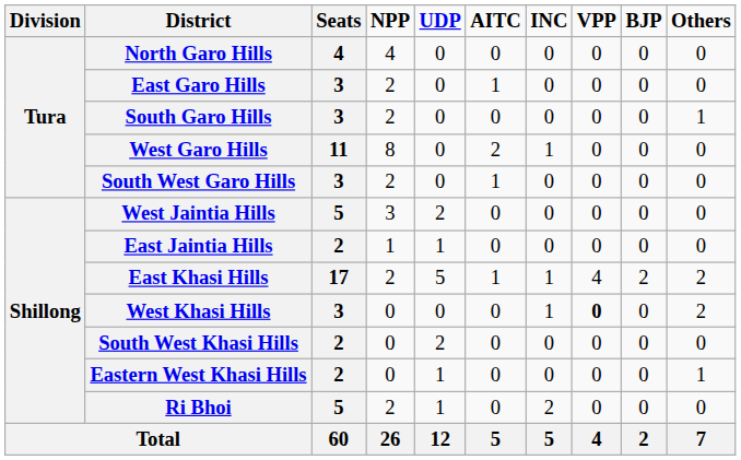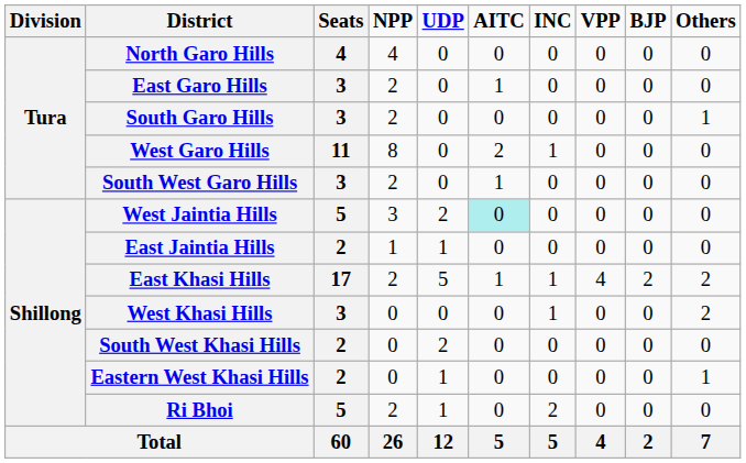West Jaintia Hills | column 6: no background -> paleturquoise background
West Khasi Hills | column 8: bold -> normal
